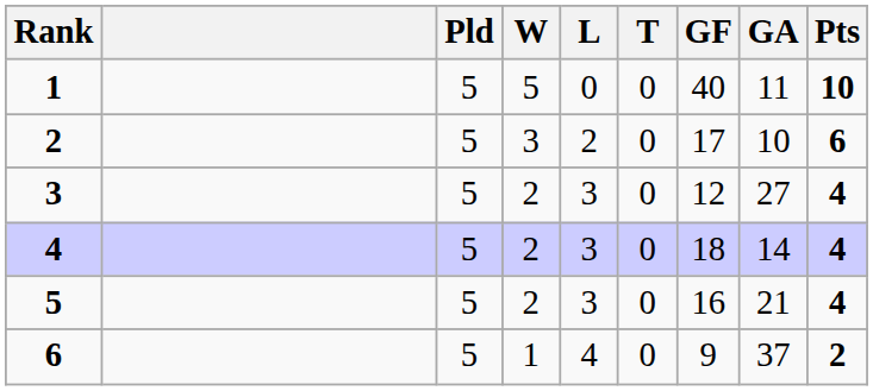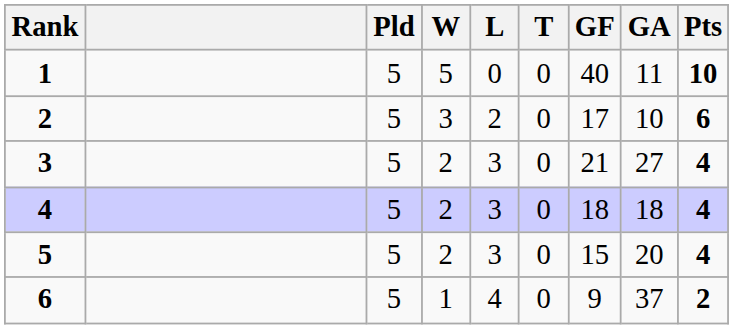row 4 | GF: 12 -> 21
row 5 | GA: 14 -> 18
row 6 | GF: 16 -> 15
row 6 | GA: 21 -> 20
